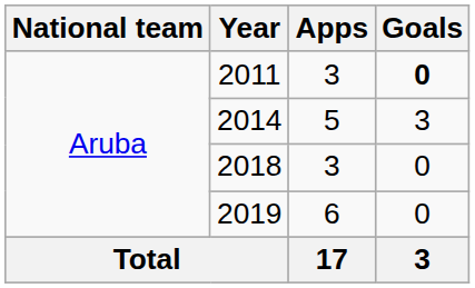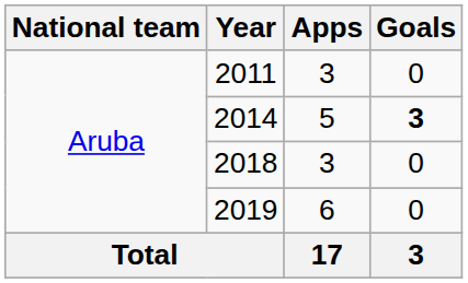2011 | Goals: bold -> normal
2014 | Goals: normal -> bold
